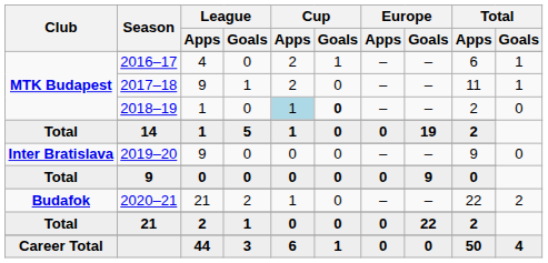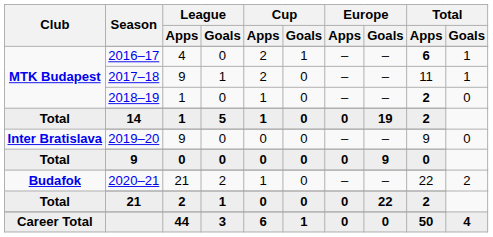2016–17 | Total / Apps: normal -> bold
2018–19 | Cup / Apps: lightblue background -> no background
2018–19 | Cup / Goals: bold -> normal
2018–19 | Total / Apps: normal -> bold
